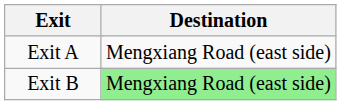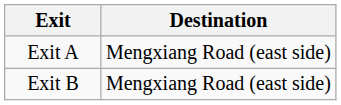Exit B | Destination: lightgreen background -> no background
